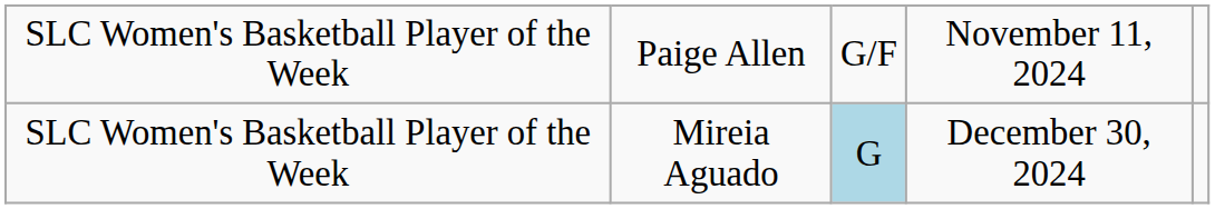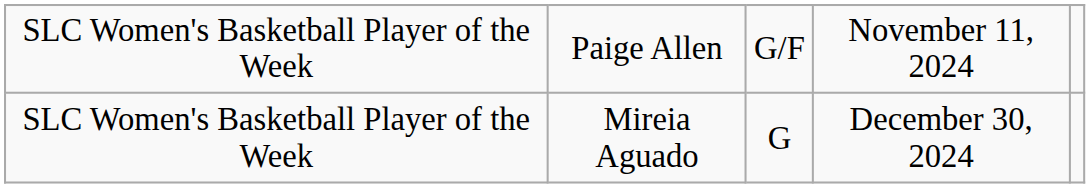SLC Women's Basketball Player of the Week / Mireia Aguado | column 3: lightblue background -> no background
